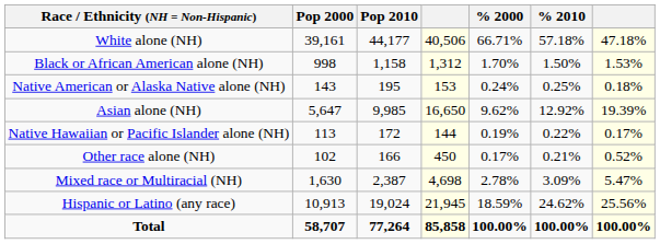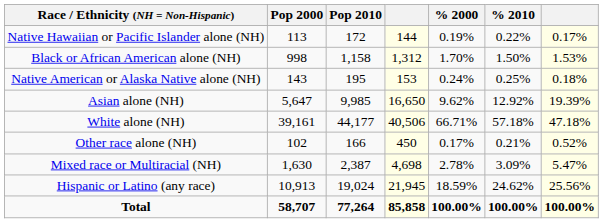rows swapped: White alone (NH) <-> Native Hawaiian or Pacific Islander alone (NH)
